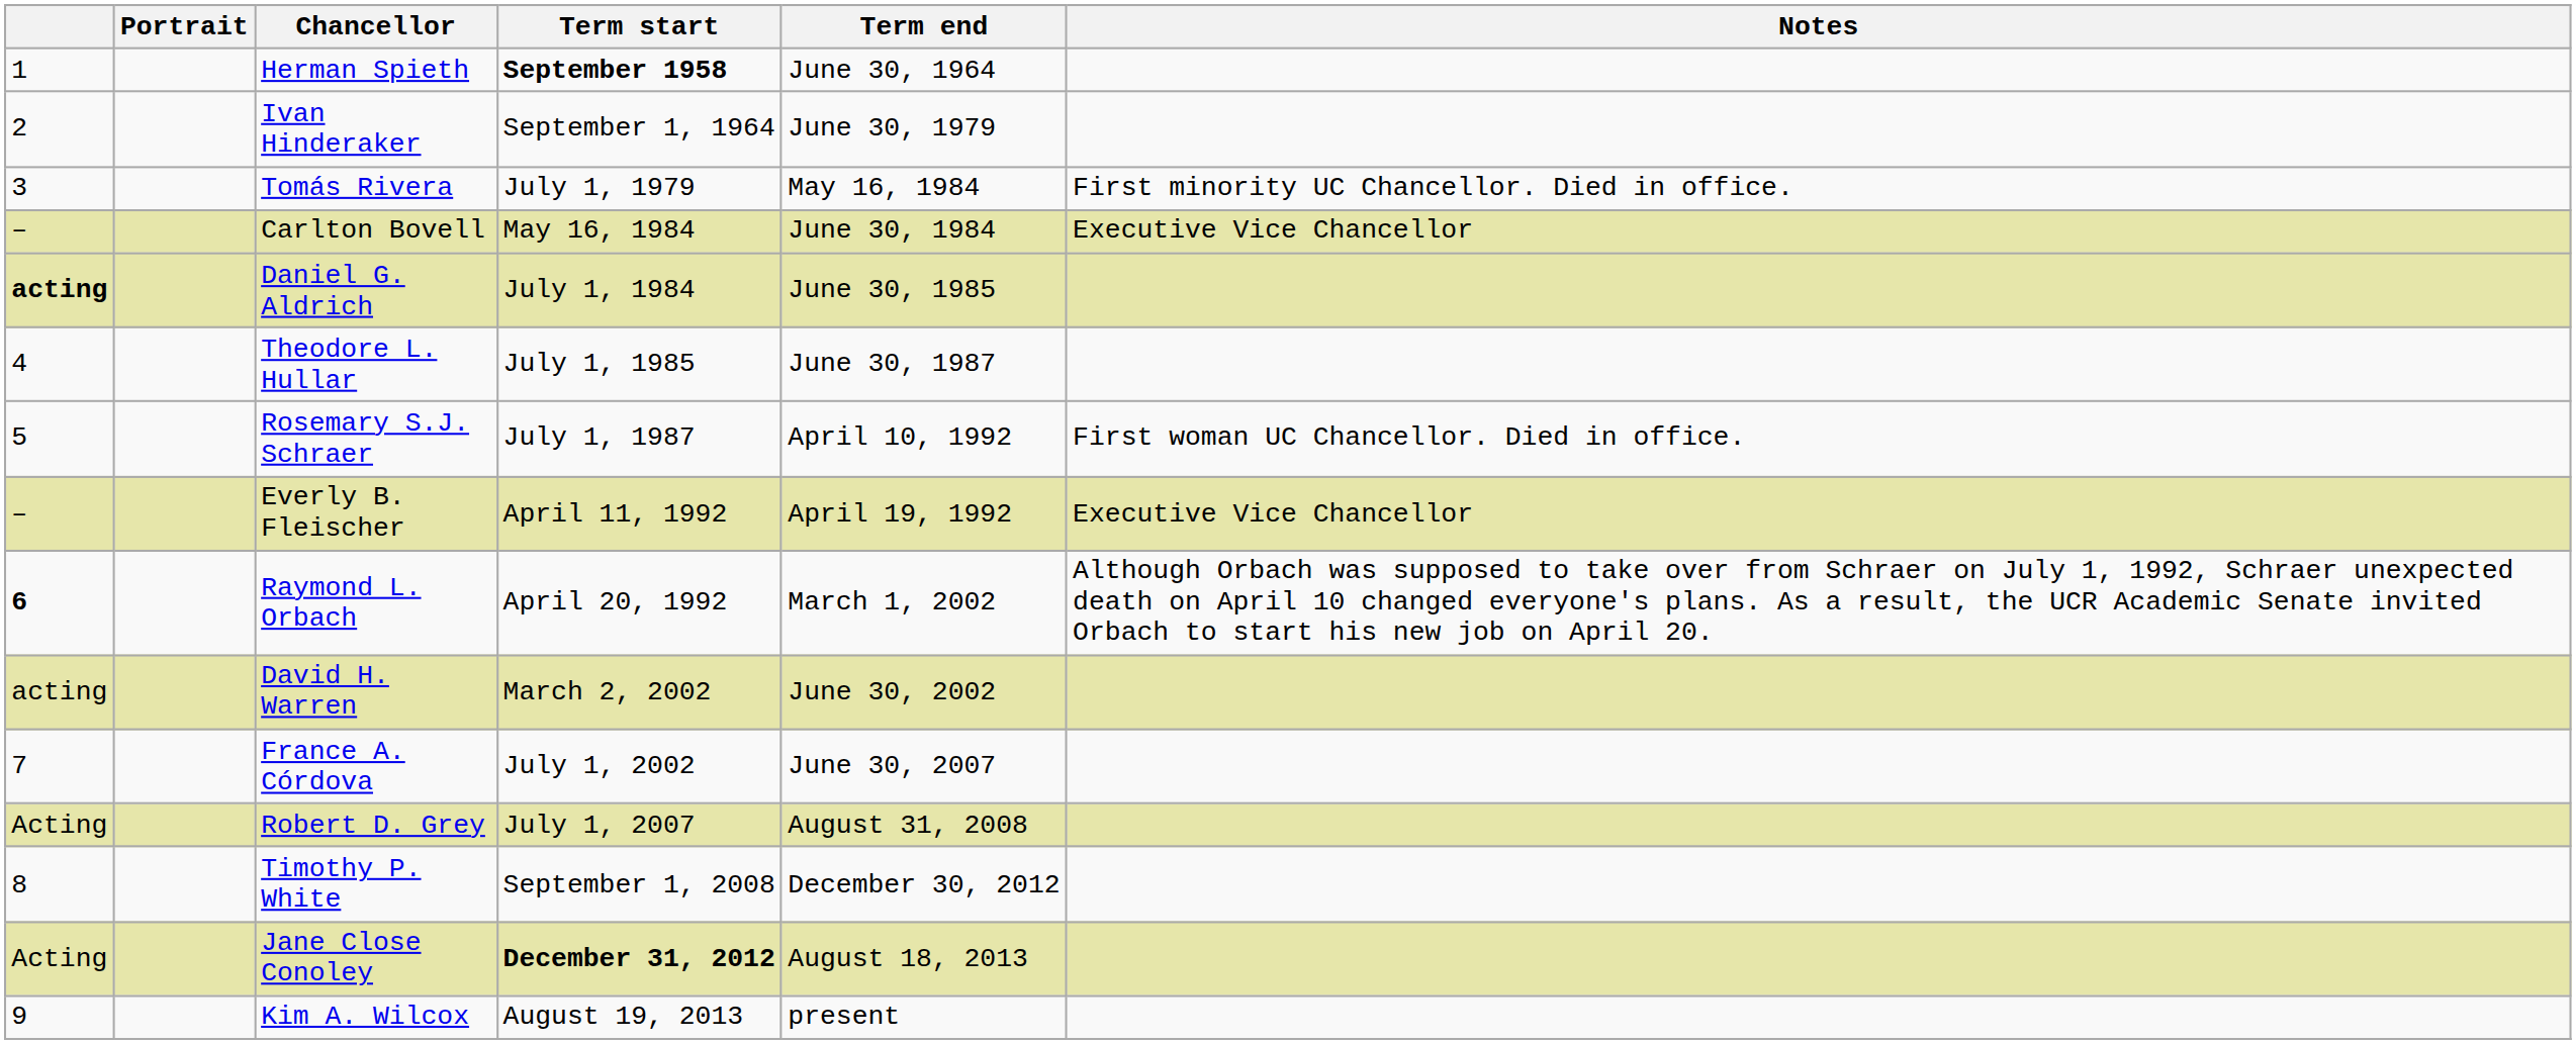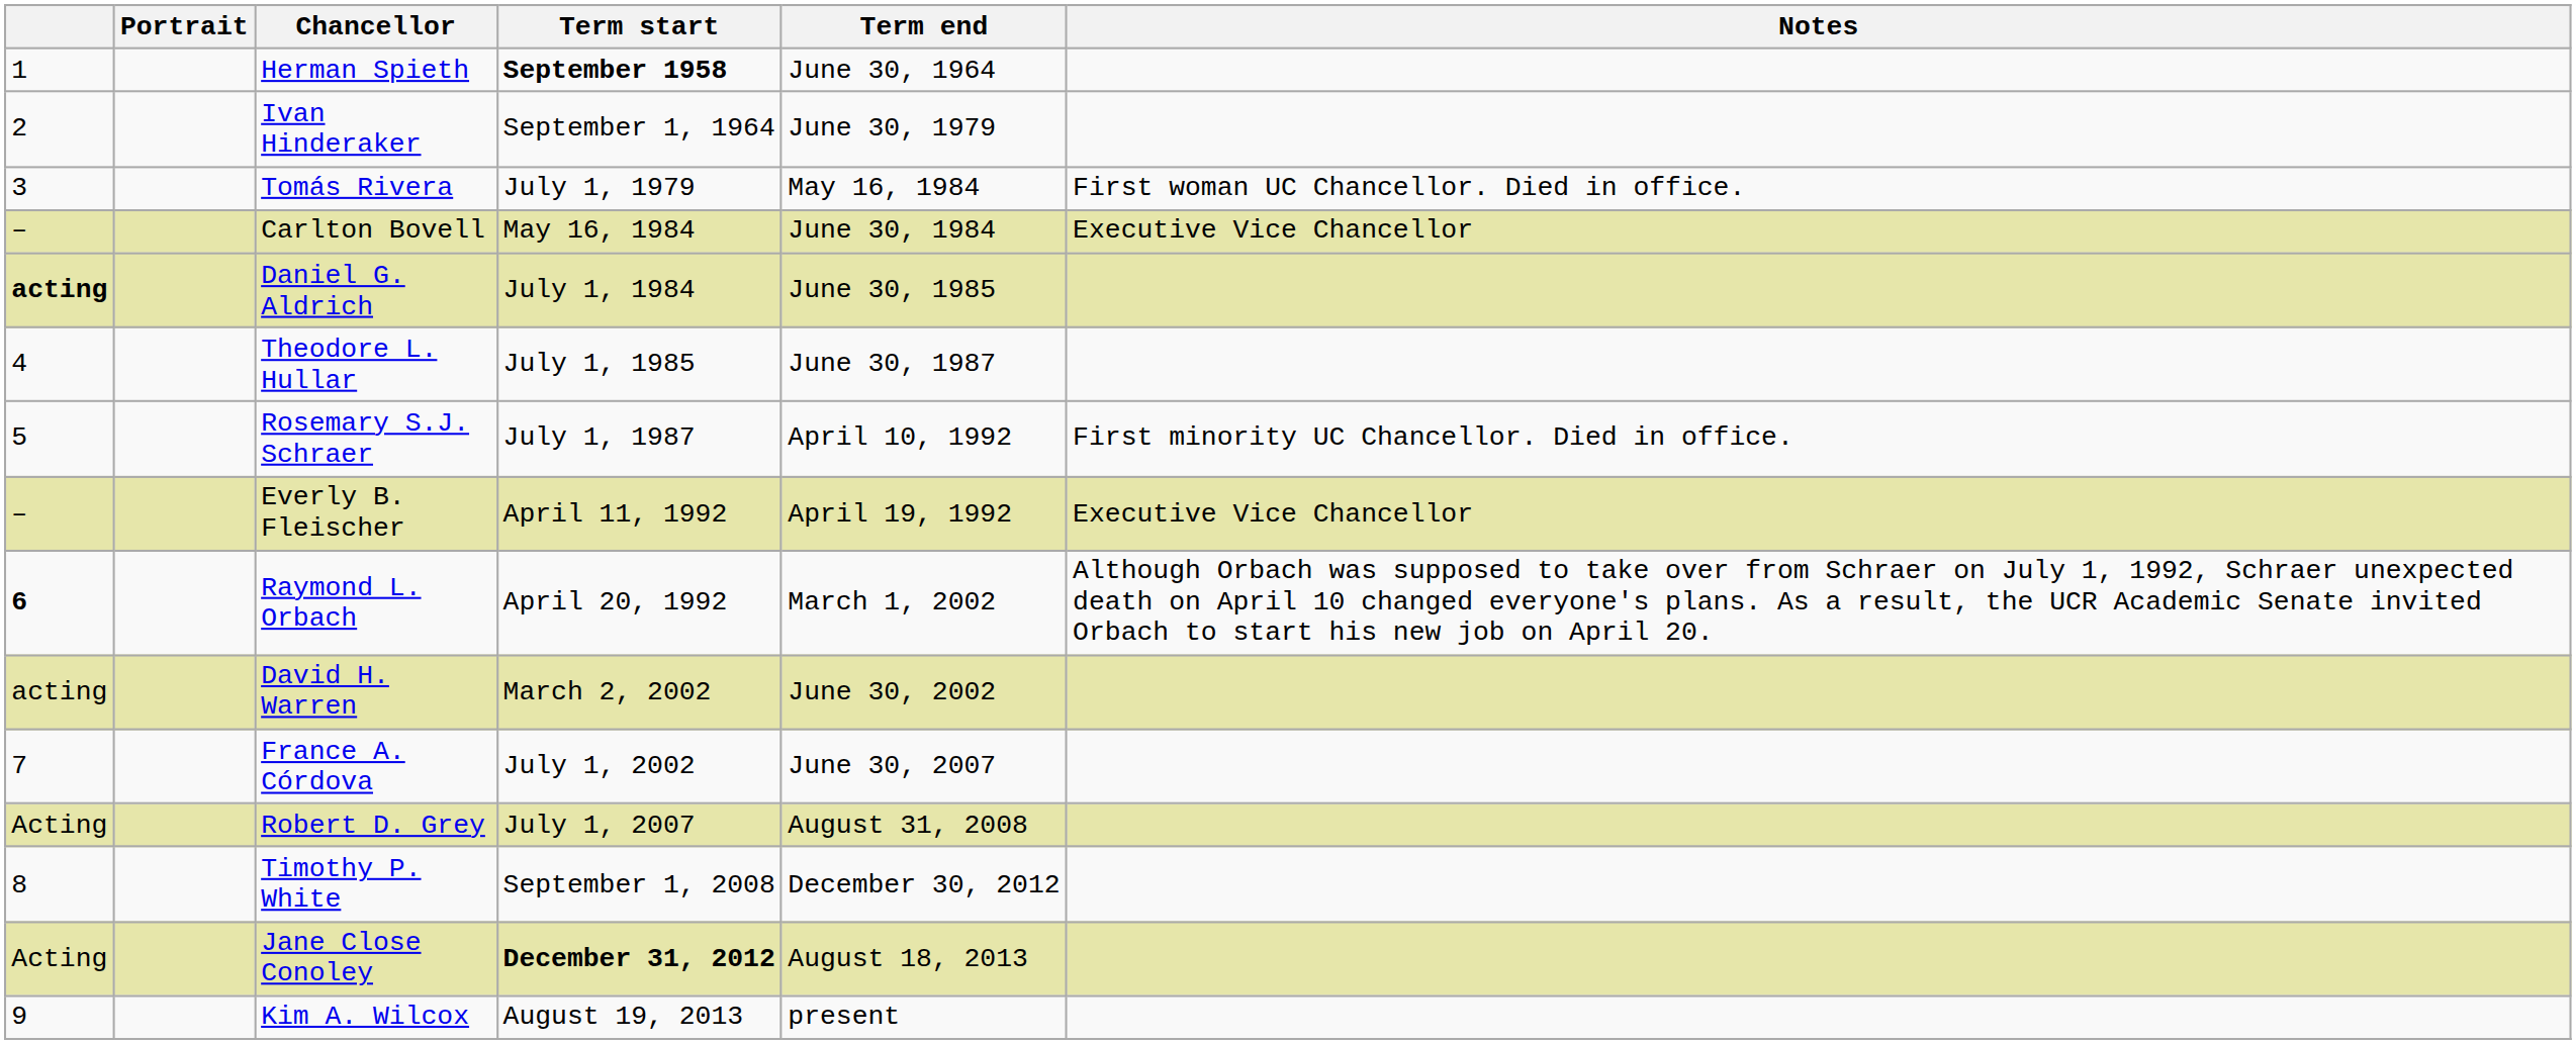Tomás Rivera | Notes: First minority UC Chancellor. Died in office. -> First woman UC Chancellor. Died in office.
Rosemary S.J. Schraer | Notes: First woman UC Chancellor. Died in office. -> First minority UC Chancellor. Died in office.
